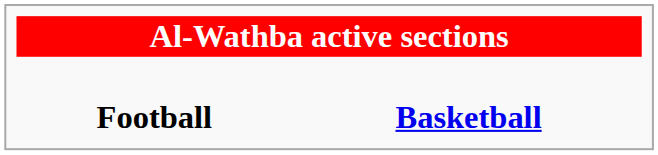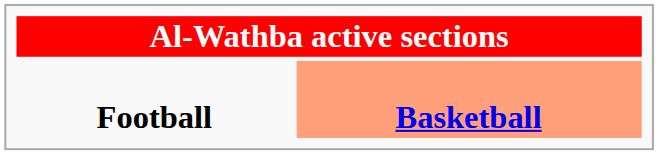Football | column 2: no background -> lightsalmon background
